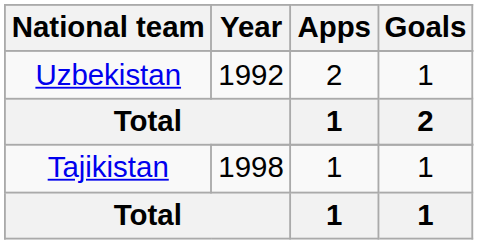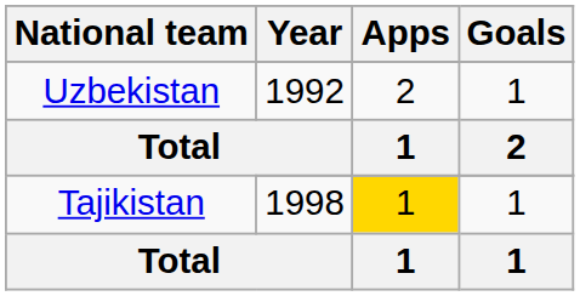1998 | Apps: no background -> gold background
